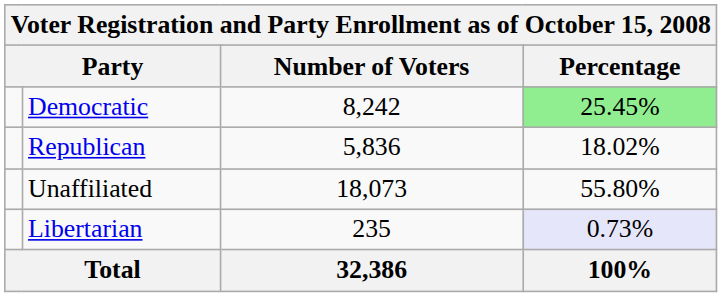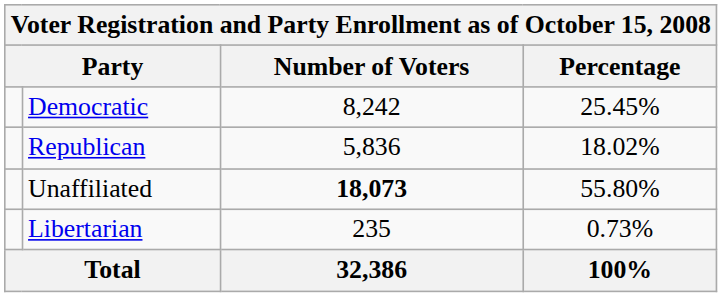Democratic | Percentage: lightgreen background -> no background
Unaffiliated | Number of Voters: normal -> bold
Libertarian | Percentage: lavender background -> no background
